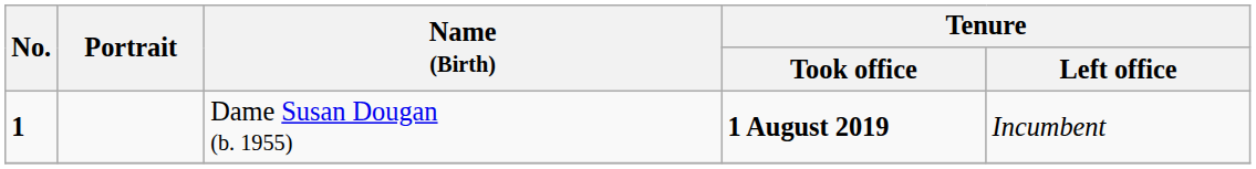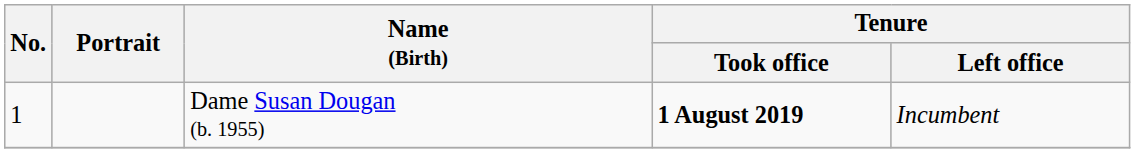Dame Susan Dougan (b. 1955) | No.: bold -> normal
